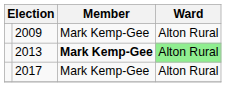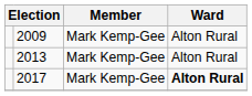2013 | Member: bold -> normal
2013 | Ward: lightgreen background -> no background
2017 | Ward: normal -> bold
